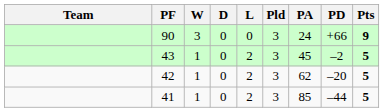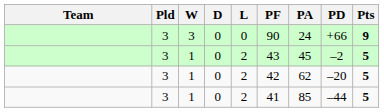columns swapped: Pld <-> PF
